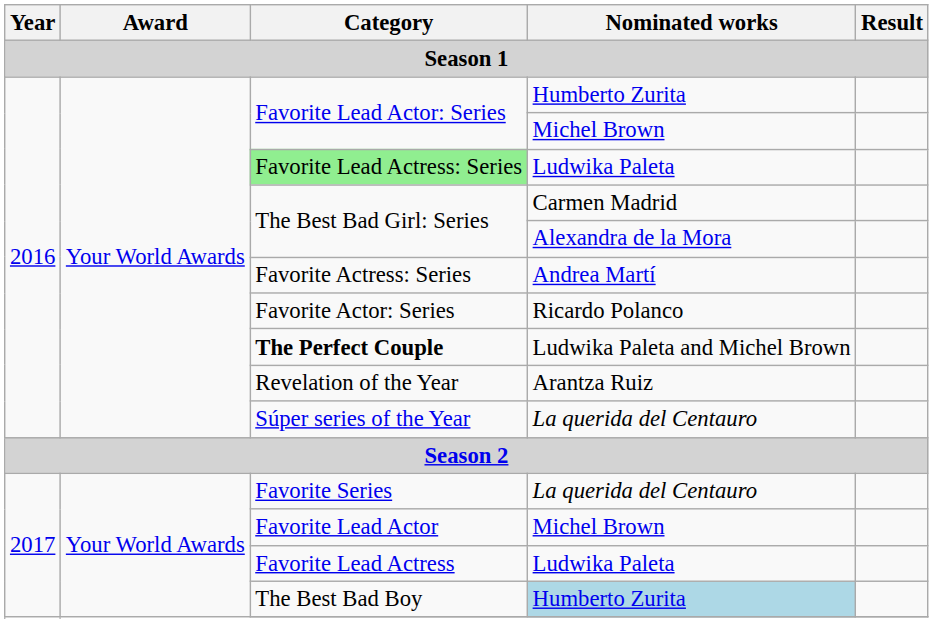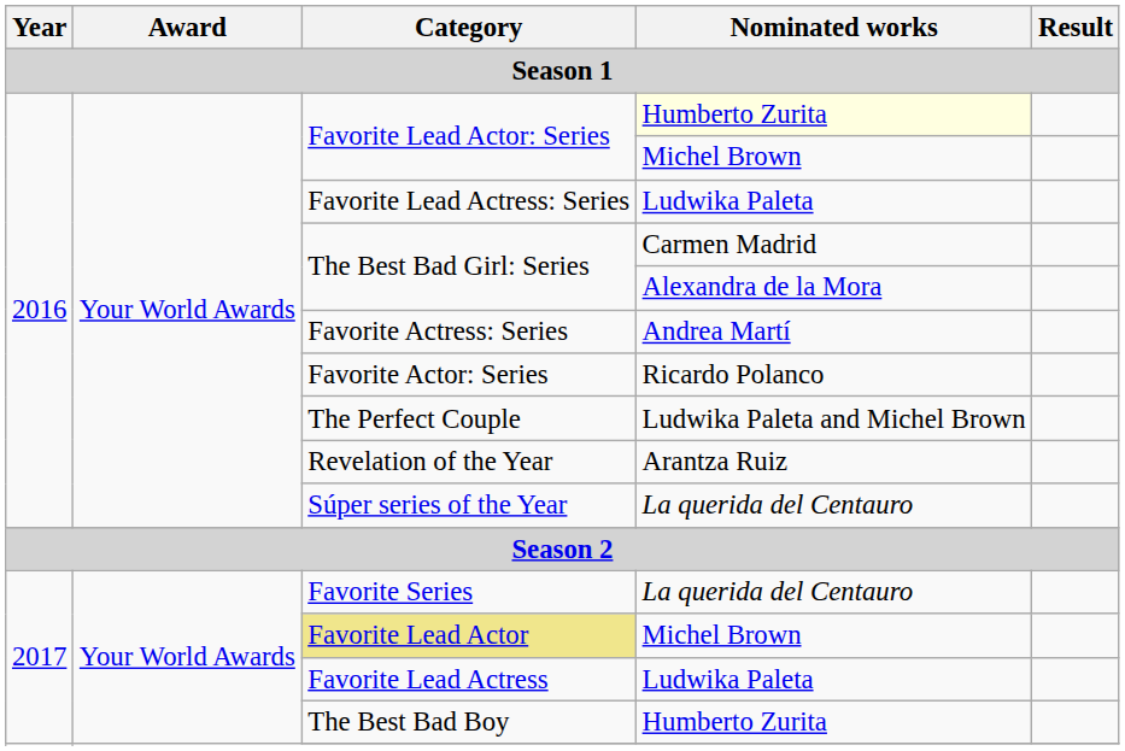Favorite Lead Actor: Series / Humberto Zurita | Nominated works: no background -> lightyellow background
Favorite Lead Actress: Series | Category: lightgreen background -> no background
The Perfect Couple | Category: bold -> normal
Favorite Lead Actor | Category: no background -> khaki background
The Best Bad Boy | Nominated works: lightblue background -> no background
